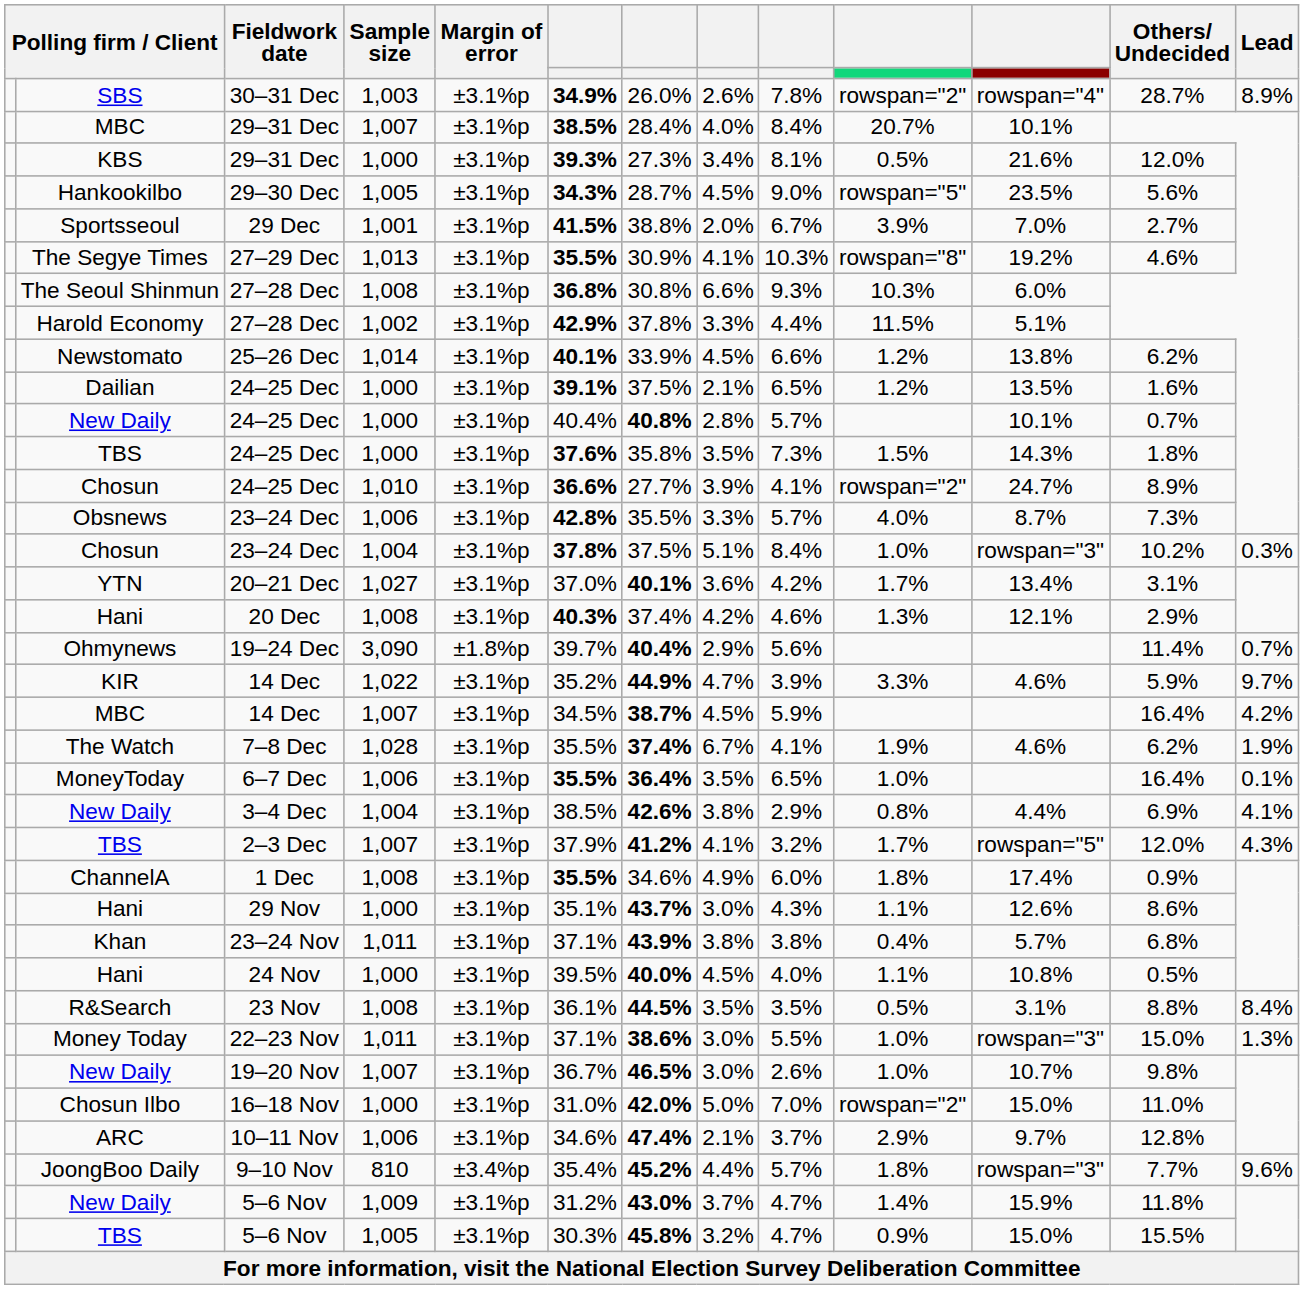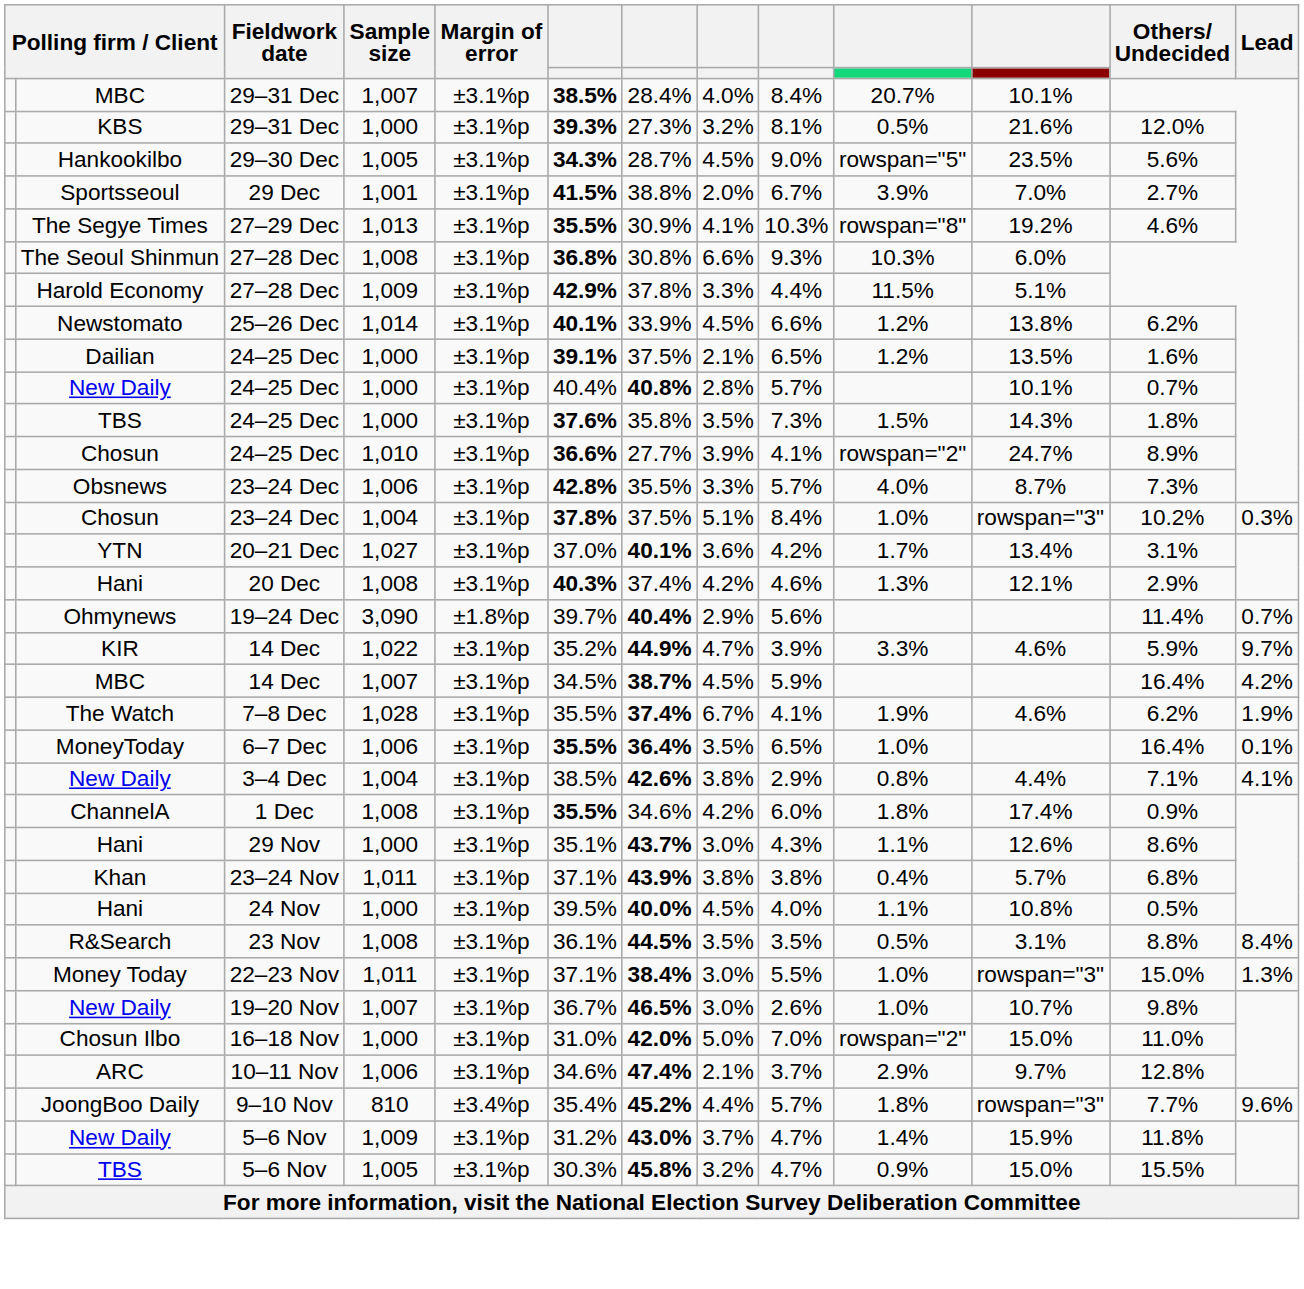- row: SBS | 30–31 Dec | 1,003 | ±3.1%p | 34.9% | 26.0% | 2.6% | 7.8% | rowspan="2" | rowspan="4" | 28.7% | 8.9%
KBS / 29–31 Dec | column 8: 3.4% -> 3.2%
Harold Economy / 27–28 Dec | Sample size: 1,002 -> 1,009
3–4 Dec | Others/ Undecided: 6.9% -> 7.1%
- row: TBS | 2–3 Dec | 1,007 | ±3.1%p | 37.9% | 41.2% | 4.1% | 3.2% | 1.7% | rowspan="5" | 12.0% | 4.3%
1 Dec | column 8: 4.9% -> 4.2%
22–23 Nov | column 7: 38.6% -> 38.4%
